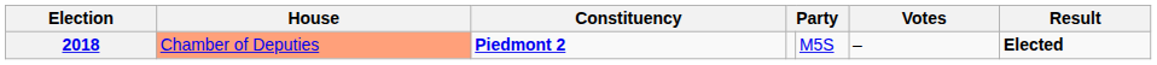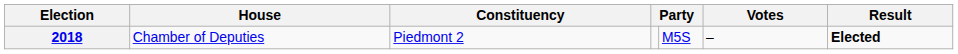2018 | House: lightsalmon background -> no background
2018 | Constituency: bold -> normal
